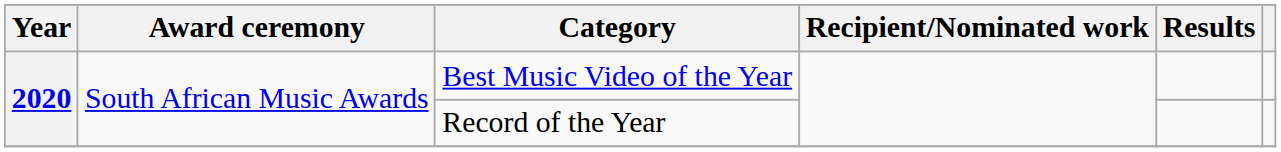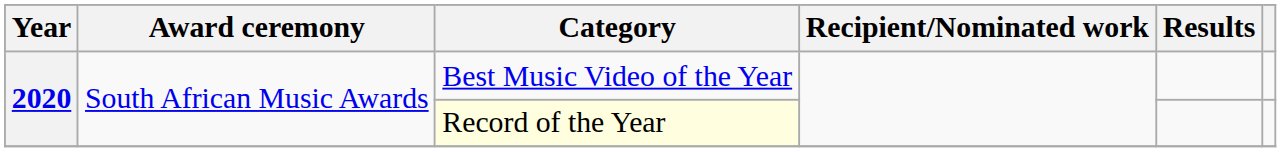Record of the Year | Category: no background -> lightyellow background
